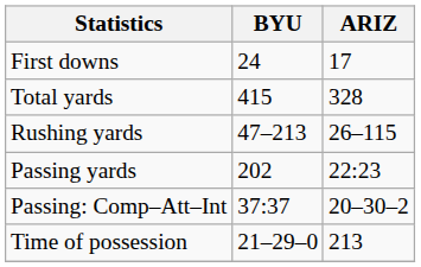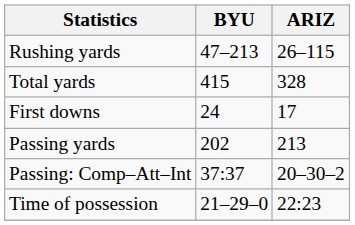rows swapped: First downs <-> Rushing yards
Passing yards | ARIZ: 22:23 -> 213
Time of possession | ARIZ: 213 -> 22:23
